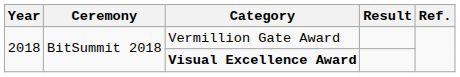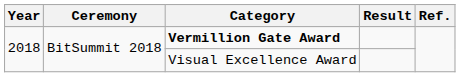Vermillion Gate Award | Category: normal -> bold
Visual Excellence Award | Category: bold -> normal
